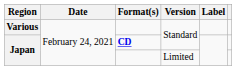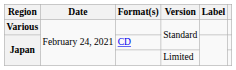Japan / CD | Format(s): bold -> normal
